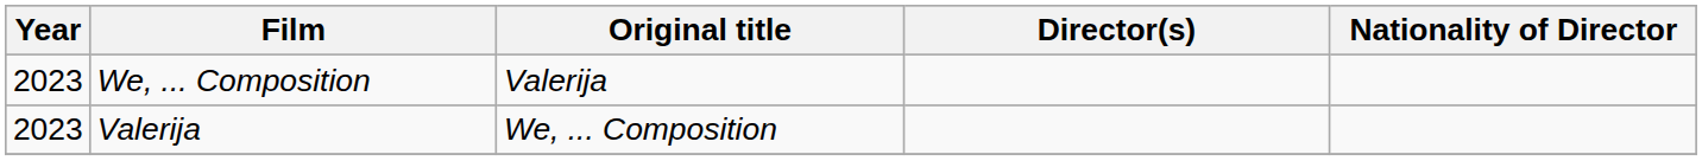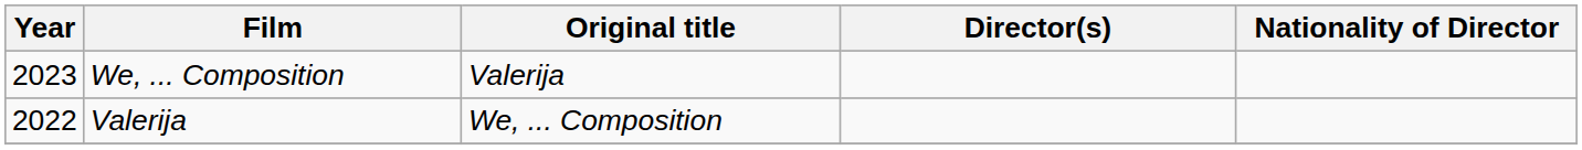row 3 | Year: 2023 -> 2022
